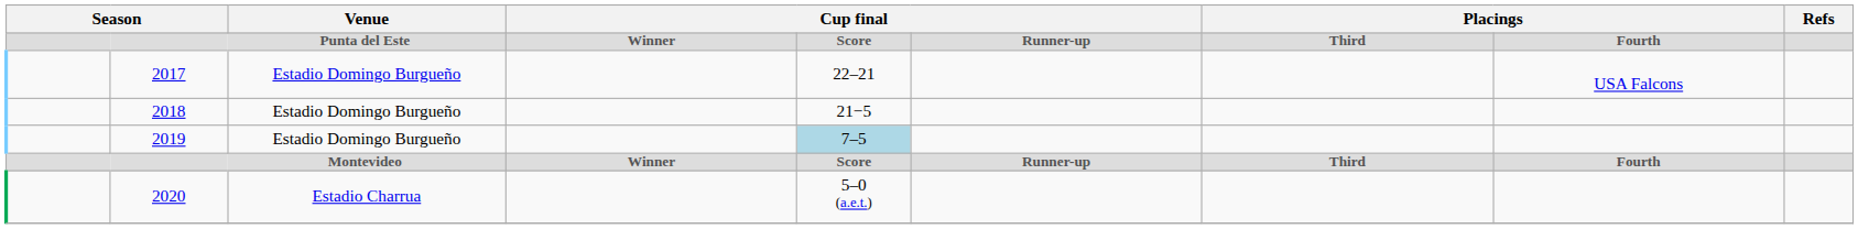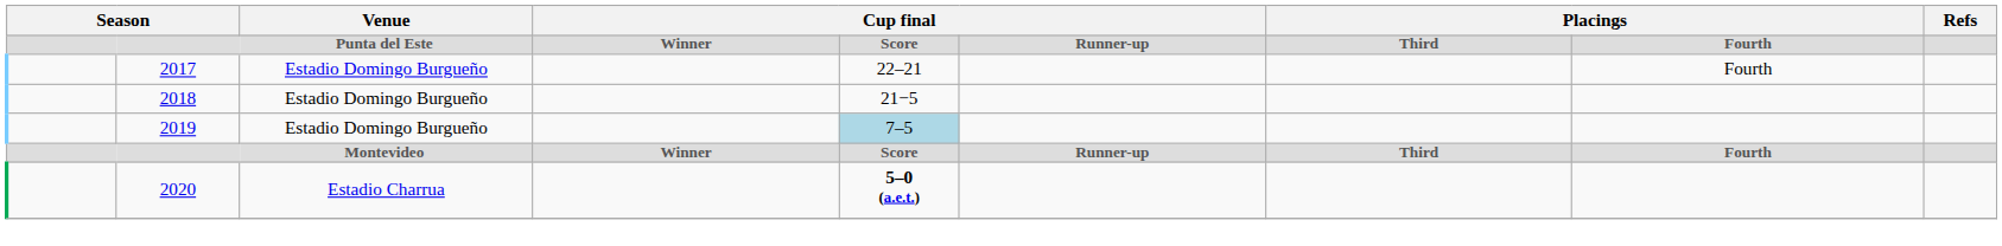2017 | column 8: USA Falcons -> Fourth
2020 | column 5: normal -> bold
